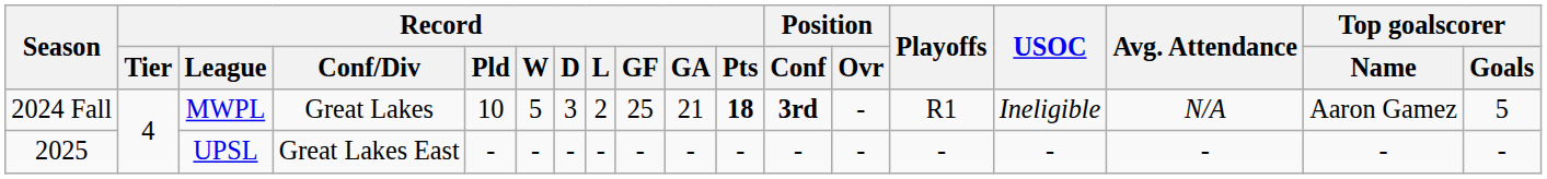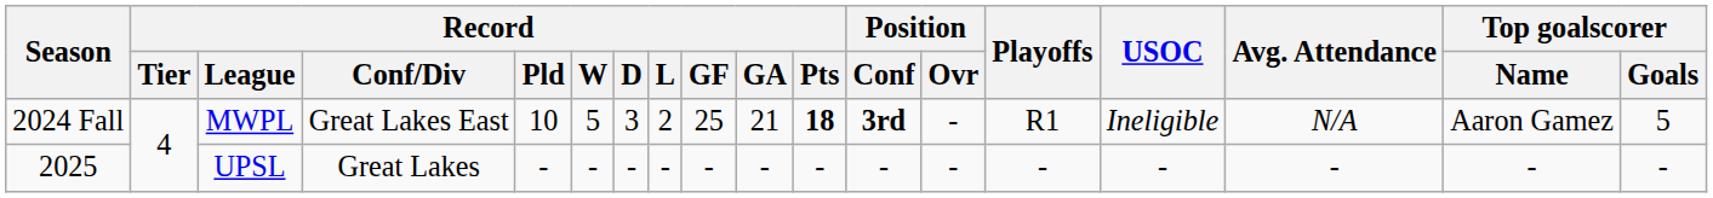2024 Fall | Record / Conf/Div: Great Lakes -> Great Lakes East
2025 | Record / Conf/Div: Great Lakes East -> Great Lakes
